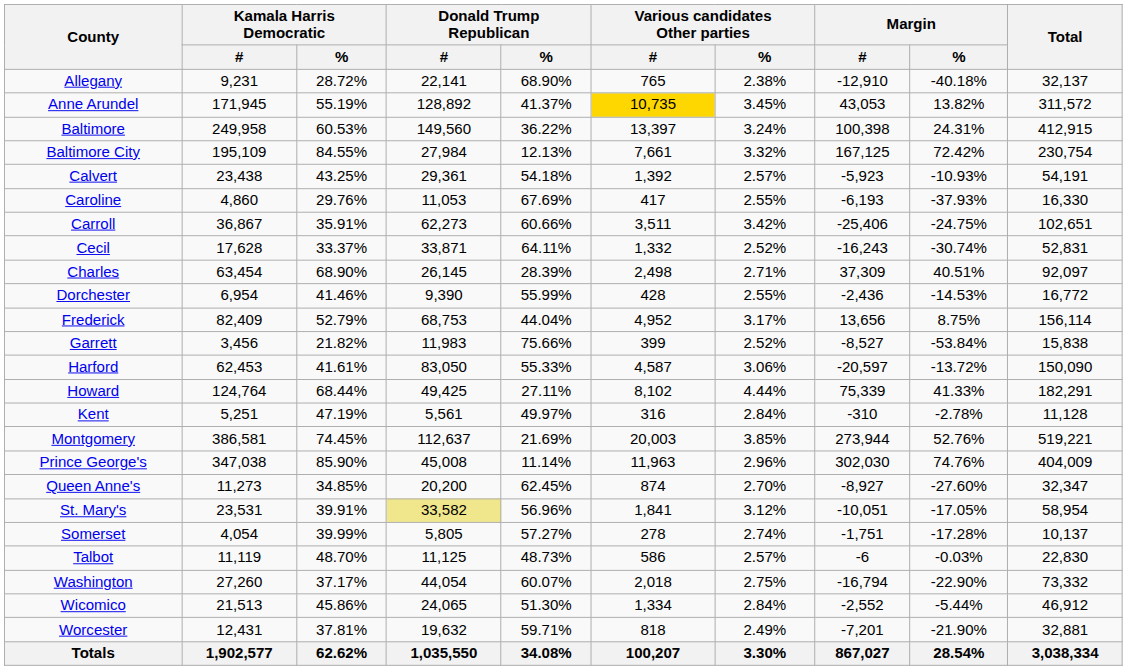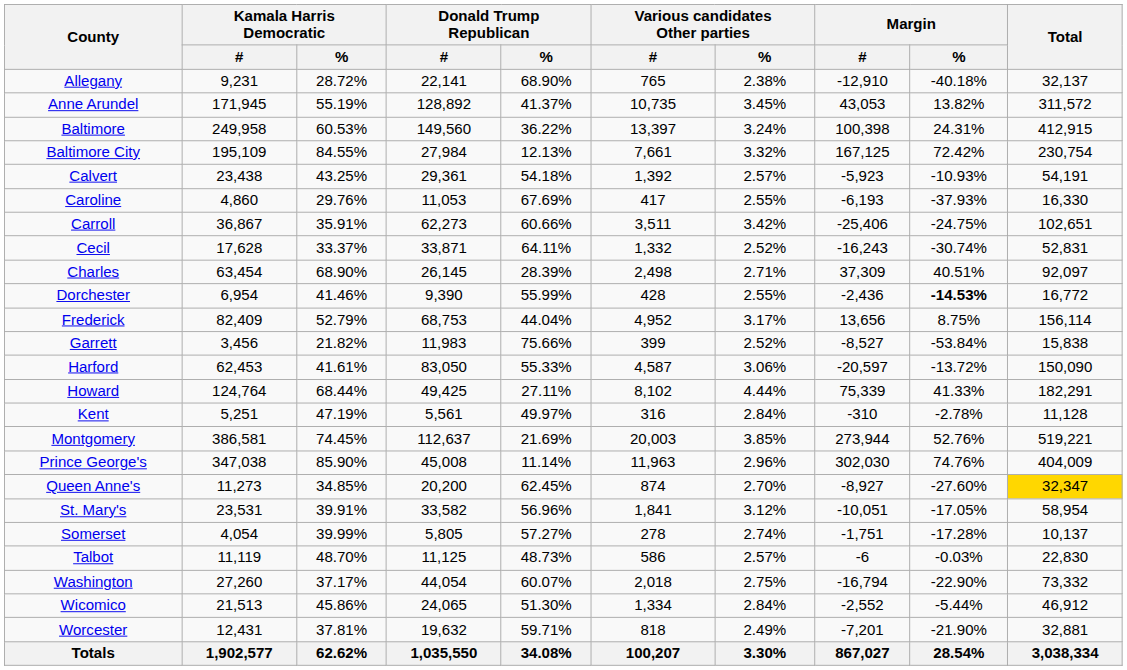Anne Arundel | Various candidates Other parties / #: gold background -> no background
Dorchester | Margin / %: normal -> bold
Queen Anne's | Total: no background -> gold background
St. Mary's | Donald Trump Republican / #: khaki background -> no background
